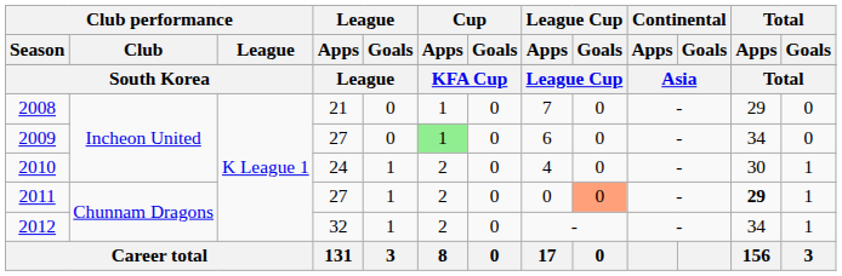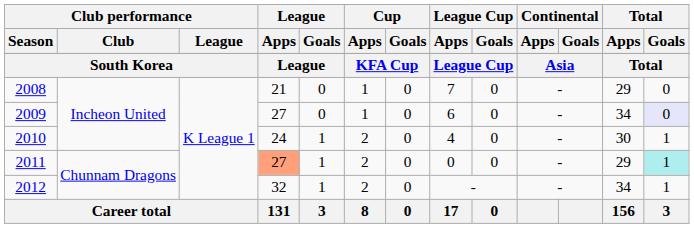2009 | Cup / Apps: lightgreen background -> no background
2009 | Total / Goals: no background -> lavender background
2011 | League / Apps: no background -> lightsalmon background
2011 | League Cup / Goals: lightsalmon background -> no background
2011 | Total / Apps: bold -> normal
2011 | Total / Goals: no background -> paleturquoise background
